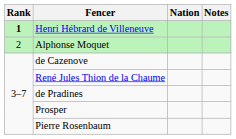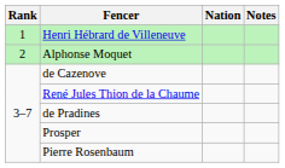Henri Hébrard de Villeneuve | Rank: bold -> normal
